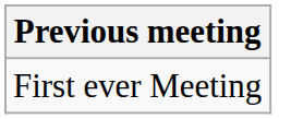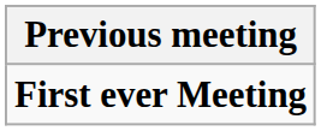row 2 | column 1: normal -> bold
